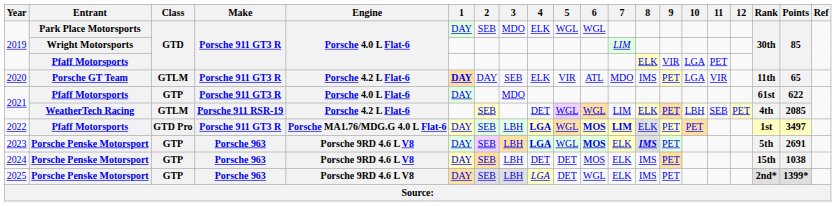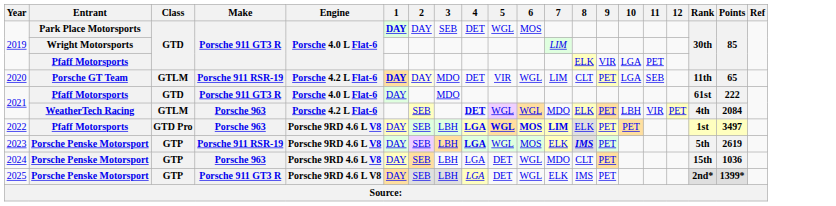2019 / Park Place Motorsports | 1: normal -> bold
2019 / Park Place Motorsports | 2: SEB -> DAY
2019 / Park Place Motorsports | 3: MDO -> SEB
2019 / Park Place Motorsports | 4: ELK -> DET
2019 / Park Place Motorsports | 6: WGL -> MOS
2020 | Make: Porsche 911 GT3 R -> Porsche 911 RSR-19
2020 | 2: no background -> lightyellow background
2020 | 3: SEB -> MDO
2020 | 4: ELK -> DET
2020 | 6: ATL -> WGL
2020 | 7: MDO -> LIM
2020 | 8: IMS -> CLT
2020 | 11: VIR -> SEB
2021 / Pfaff Motorsports | Class: GTP -> GTD
2021 / Pfaff Motorsports | Points: 622 -> 222
2021 / WeatherTech Racing | Make: Porsche 911 RSR-19 -> Porsche 963
2021 / WeatherTech Racing | 4: normal -> bold
2021 / WeatherTech Racing | 7: LIM -> MDO
2021 / WeatherTech Racing | 10: lightyellow background -> no background
2021 / WeatherTech Racing | 11: SEB -> VIR
2021 / WeatherTech Racing | Points: 2085 -> 2084
2022 | Make: Porsche 911 GT3 R -> Porsche 963
2022 | Engine: Porsche MA1.76/MDG.G 4.0 L Flat-6 -> Porsche 9RD 4.6 L V8
2022 | 5: normal -> bold
2023 | Make: Porsche 963 -> Porsche 911 RSR-19
2023 | 6: bold -> normal
2023 | Points: 2691 -> 2619
2024 | 4: DET -> LGA
2024 | 6: MOS -> WGL
2024 | 7: ELK -> MDO
2024 | 8: IMS -> CLT
2024 | Points: 1038 -> 1036
2025 | Make: Porsche 963 -> Porsche 911 GT3 R
